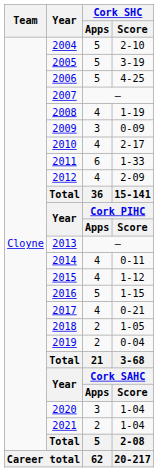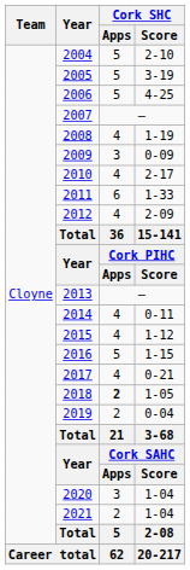2018 | Cork SHC / Apps: normal -> bold
